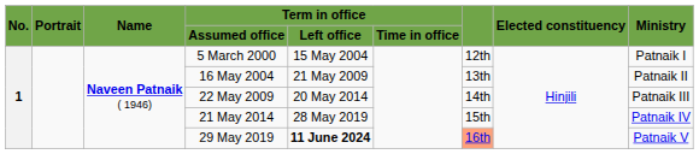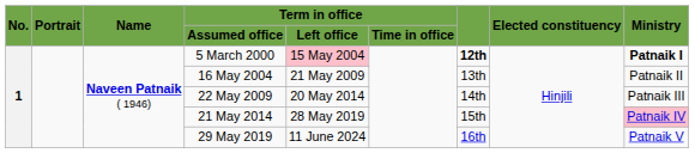5 March 2000 | Term in office / Left office: no background -> pink background
5 March 2000 | column 7: normal -> bold
5 March 2000 | Ministry: normal -> bold
21 May 2014 | Ministry: no background -> pink background
29 May 2019 | Term in office / Left office: bold -> normal
29 May 2019 | column 7: lightsalmon background -> no background
